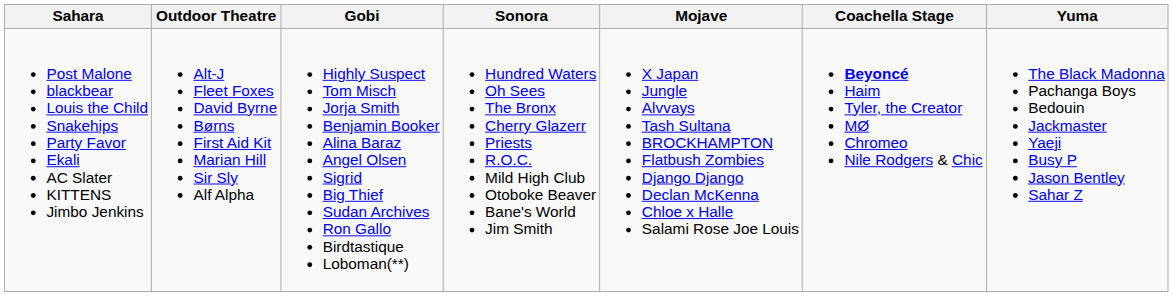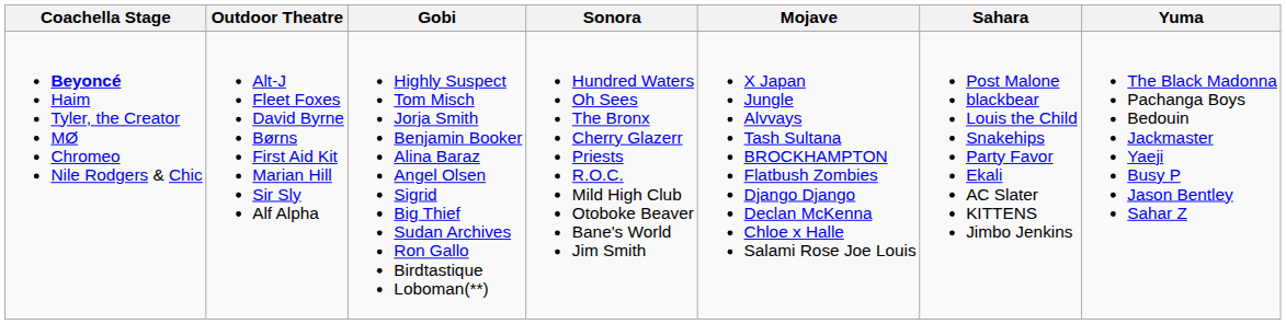columns swapped: Coachella Stage <-> Sahara
